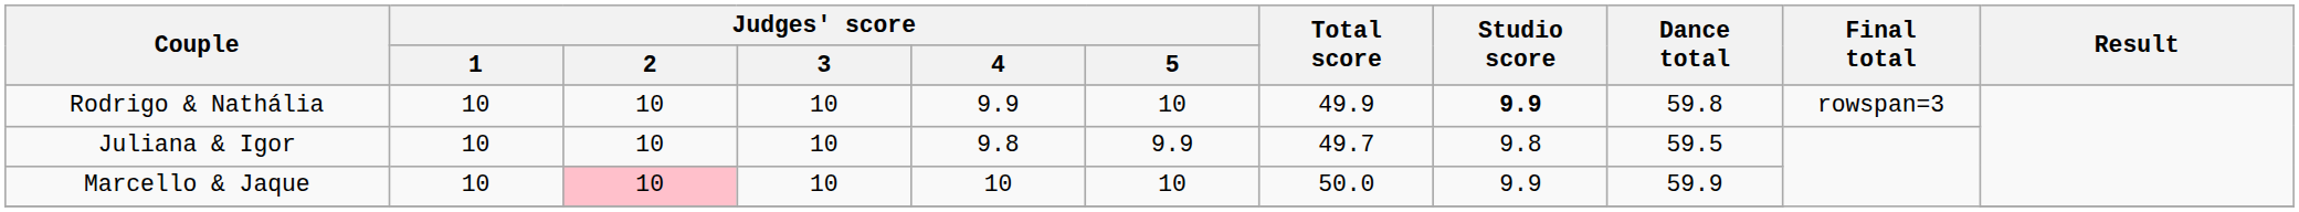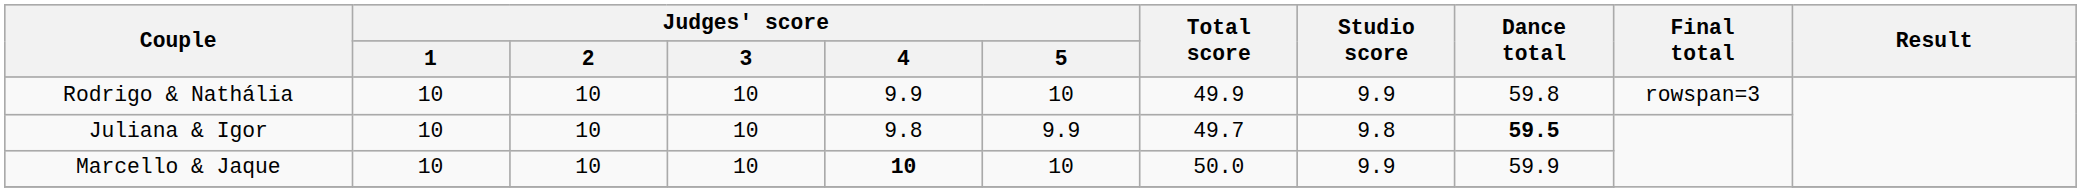Rodrigo & Nathália | Studio score: bold -> normal
Juliana & Igor | Dance total: normal -> bold
Marcello & Jaque | Judges' score / 2: pink background -> no background
Marcello & Jaque | Judges' score / 4: normal -> bold
